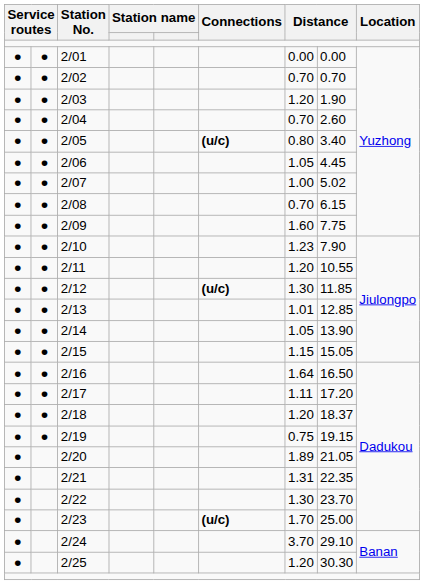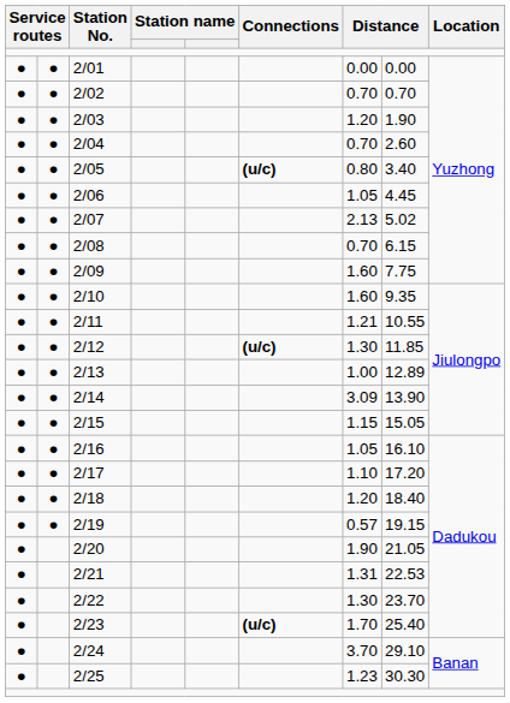2/07 | column 7: 1.00 -> 2.13
2/10 | column 7: 1.23 -> 1.60
2/10 | column 8: 7.90 -> 9.35
2/11 | column 7: 1.20 -> 1.21
2/13 | column 7: 1.01 -> 1.00
2/13 | column 8: 12.85 -> 12.89
2/14 | column 7: 1.05 -> 3.09
2/16 | column 7: 1.64 -> 1.05
2/16 | column 8: 16.50 -> 16.10
2/17 | column 7: 1.11 -> 1.10
2/18 | column 8: 18.37 -> 18.40
2/19 | column 7: 0.75 -> 0.57
2/20 | column 7: 1.89 -> 1.90
2/21 | column 8: 22.35 -> 22.53
2/23 | column 8: 25.00 -> 25.40
2/25 | column 7: 1.20 -> 1.23
